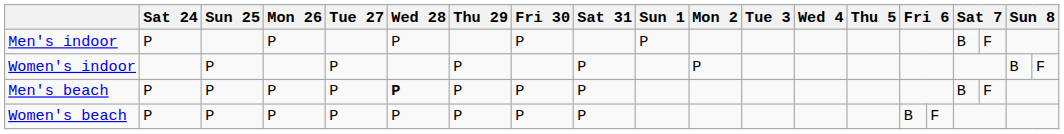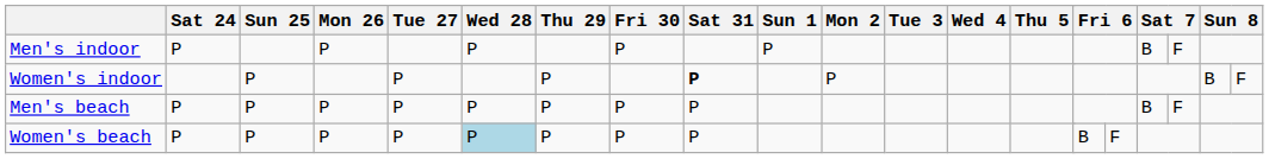Women's indoor | Sat 31: normal -> bold
Men's beach | Wed 28: bold -> normal
Women's beach | Wed 28: no background -> lightblue background
